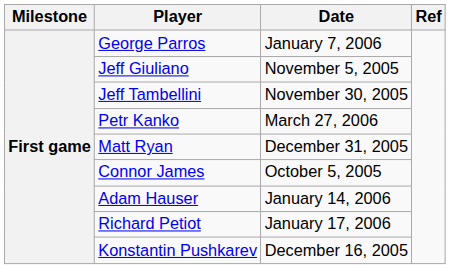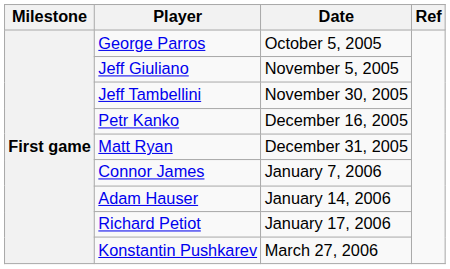George Parros | Date: January 7, 2006 -> October 5, 2005
Petr Kanko | Date: March 27, 2006 -> December 16, 2005
Connor James | Date: October 5, 2005 -> January 7, 2006
Konstantin Pushkarev | Date: December 16, 2005 -> March 27, 2006
